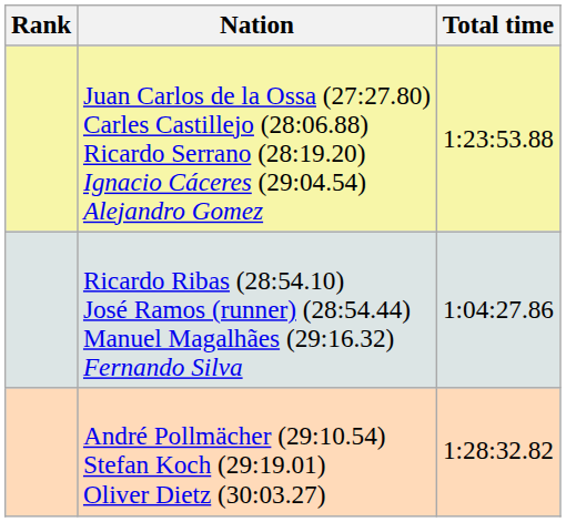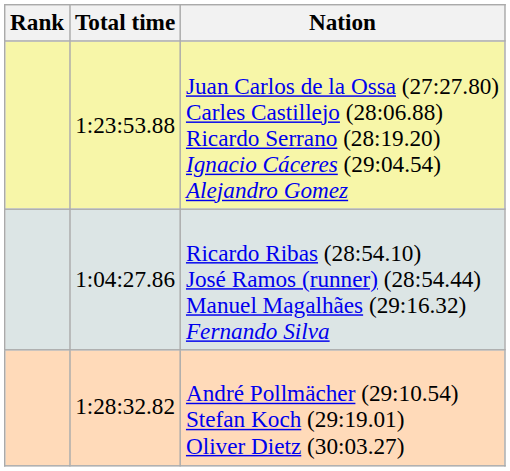columns swapped: Nation <-> Total time
